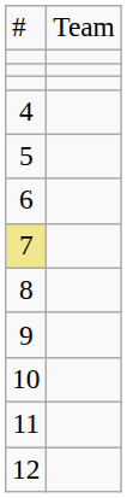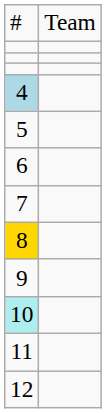row 5 | column 1: no background -> lightblue background
row 8 | column 1: khaki background -> no background
row 9 | column 1: no background -> gold background
row 11 | column 1: no background -> paleturquoise background
